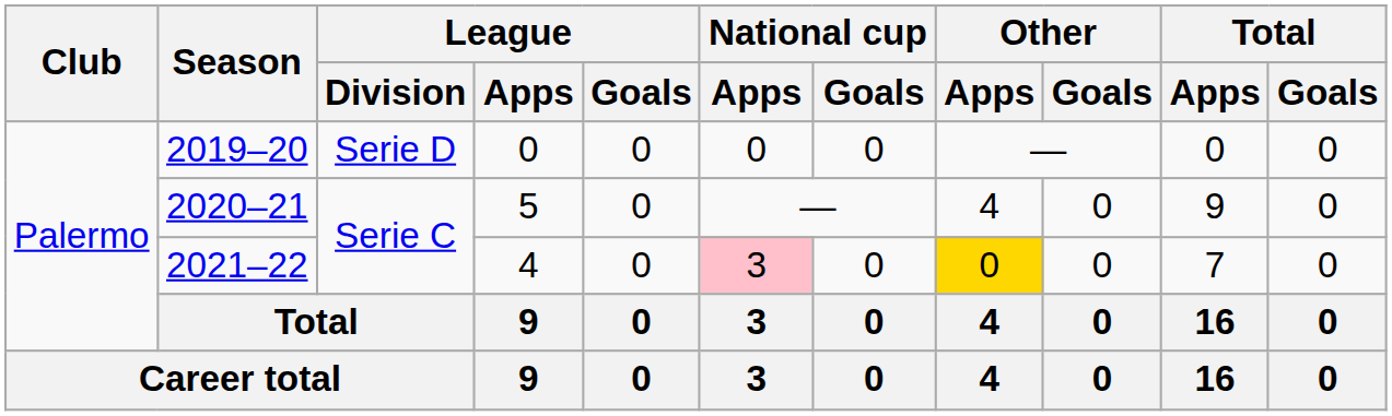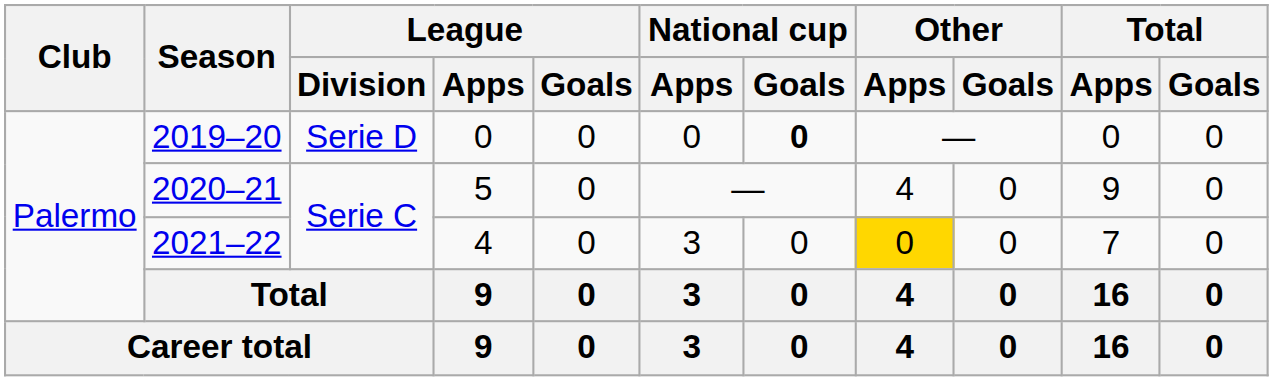2019–20 | National cup / Goals: normal -> bold
2021–22 | National cup / Apps: pink background -> no background
